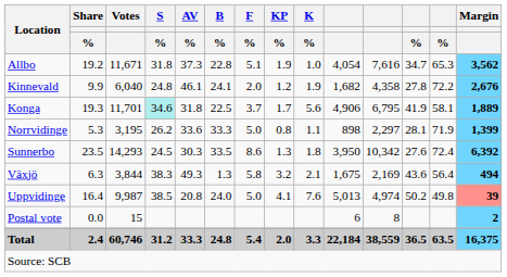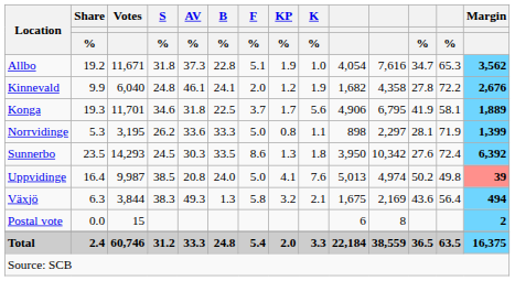Konga | S / %: paleturquoise background -> no background
rows swapped: Uppvidinge <-> Växjö
